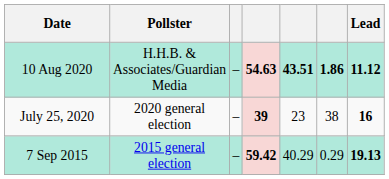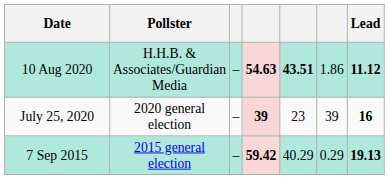10 Aug 2020 | column 6: bold -> normal
July 25, 2020 | column 6: 38 -> 39
